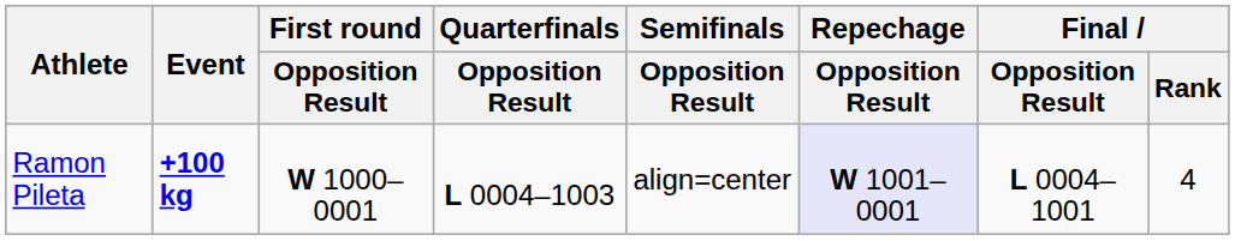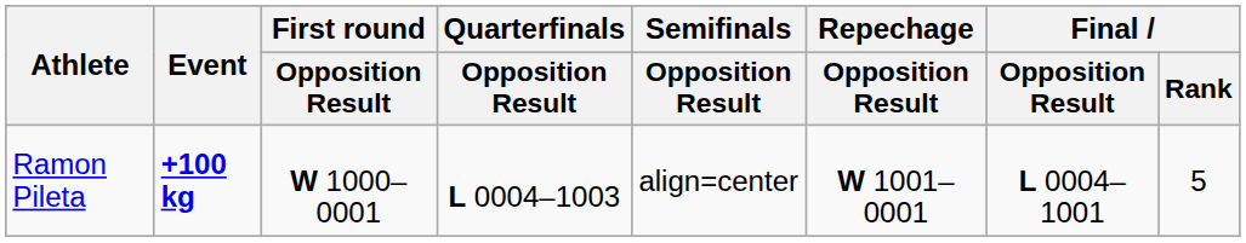Ramon Pileta | Repechage / Opposition Result: lavender background -> no background
Ramon Pileta | Final / Rank: 4 -> 5
